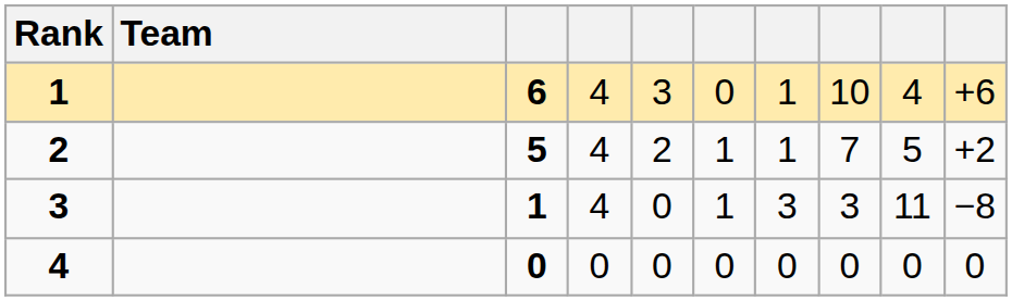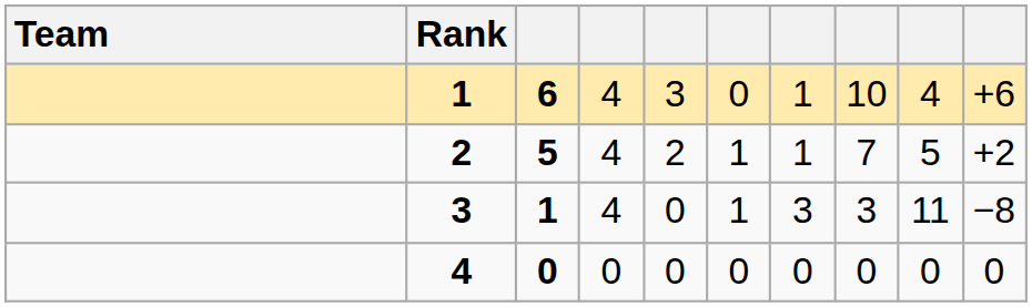columns swapped: Rank <-> Team
